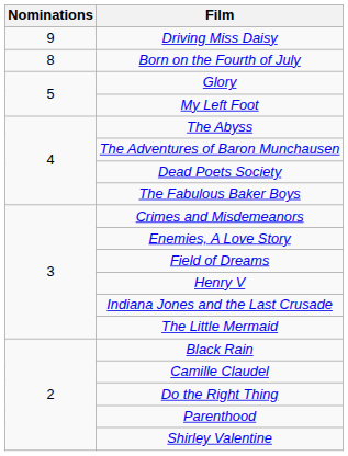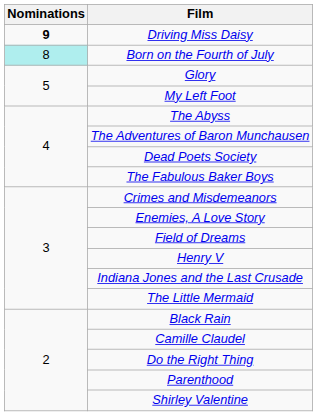Driving Miss Daisy | Nominations: normal -> bold
Born on the Fourth of July | Nominations: no background -> paleturquoise background
